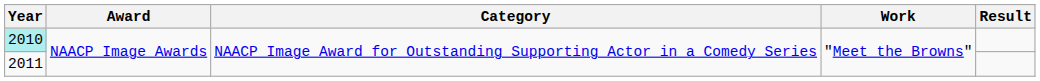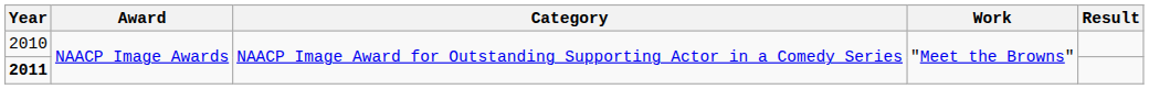2010 | Year: paleturquoise background -> no background
2011 | Year: normal -> bold
